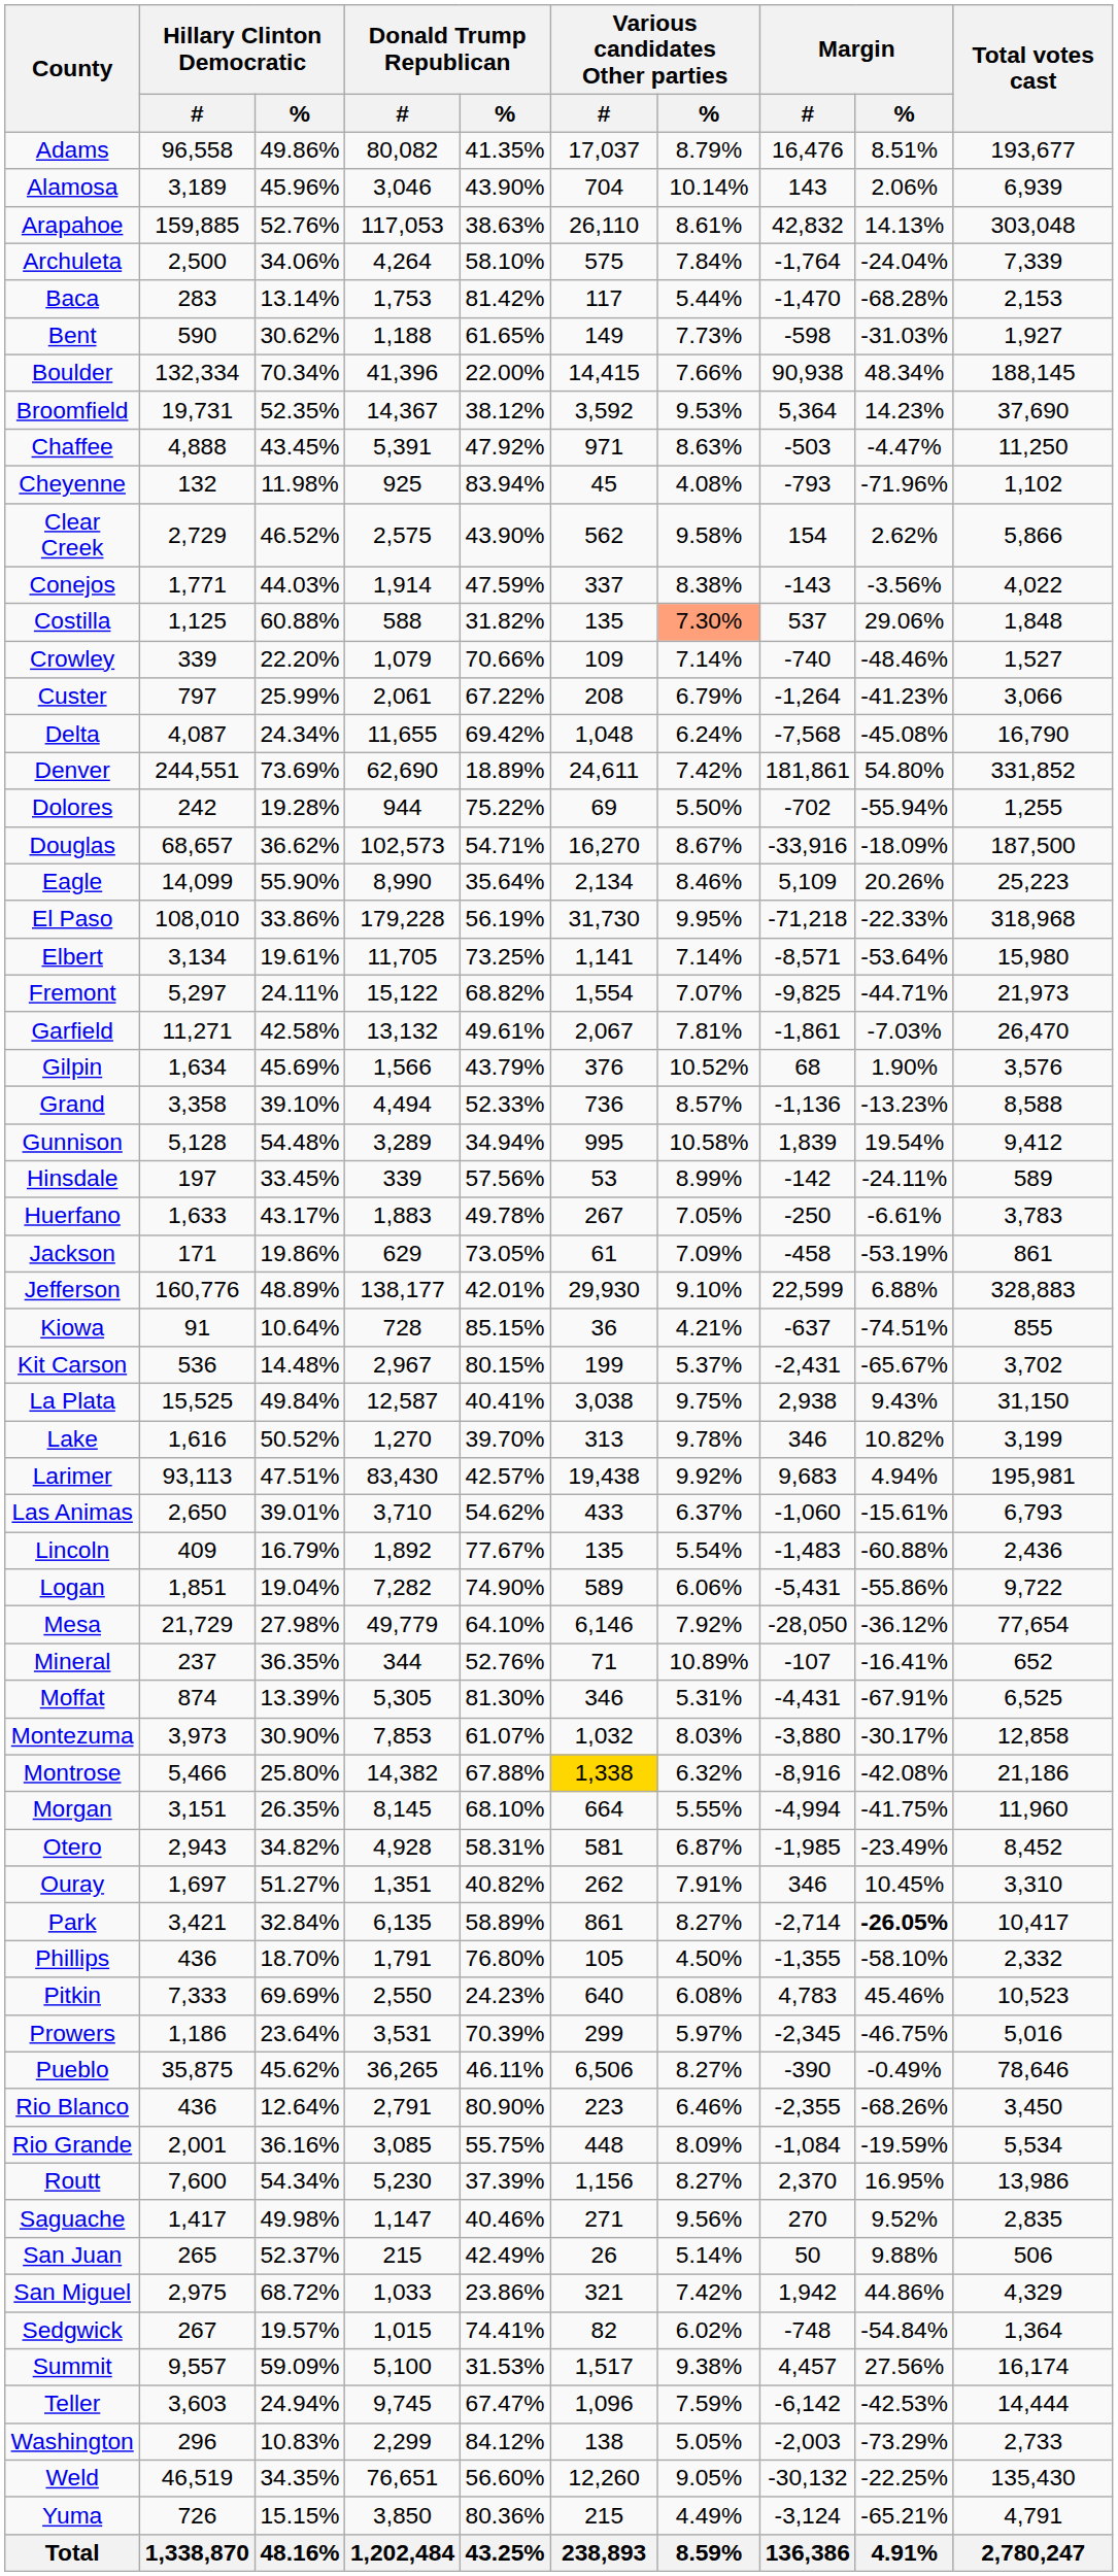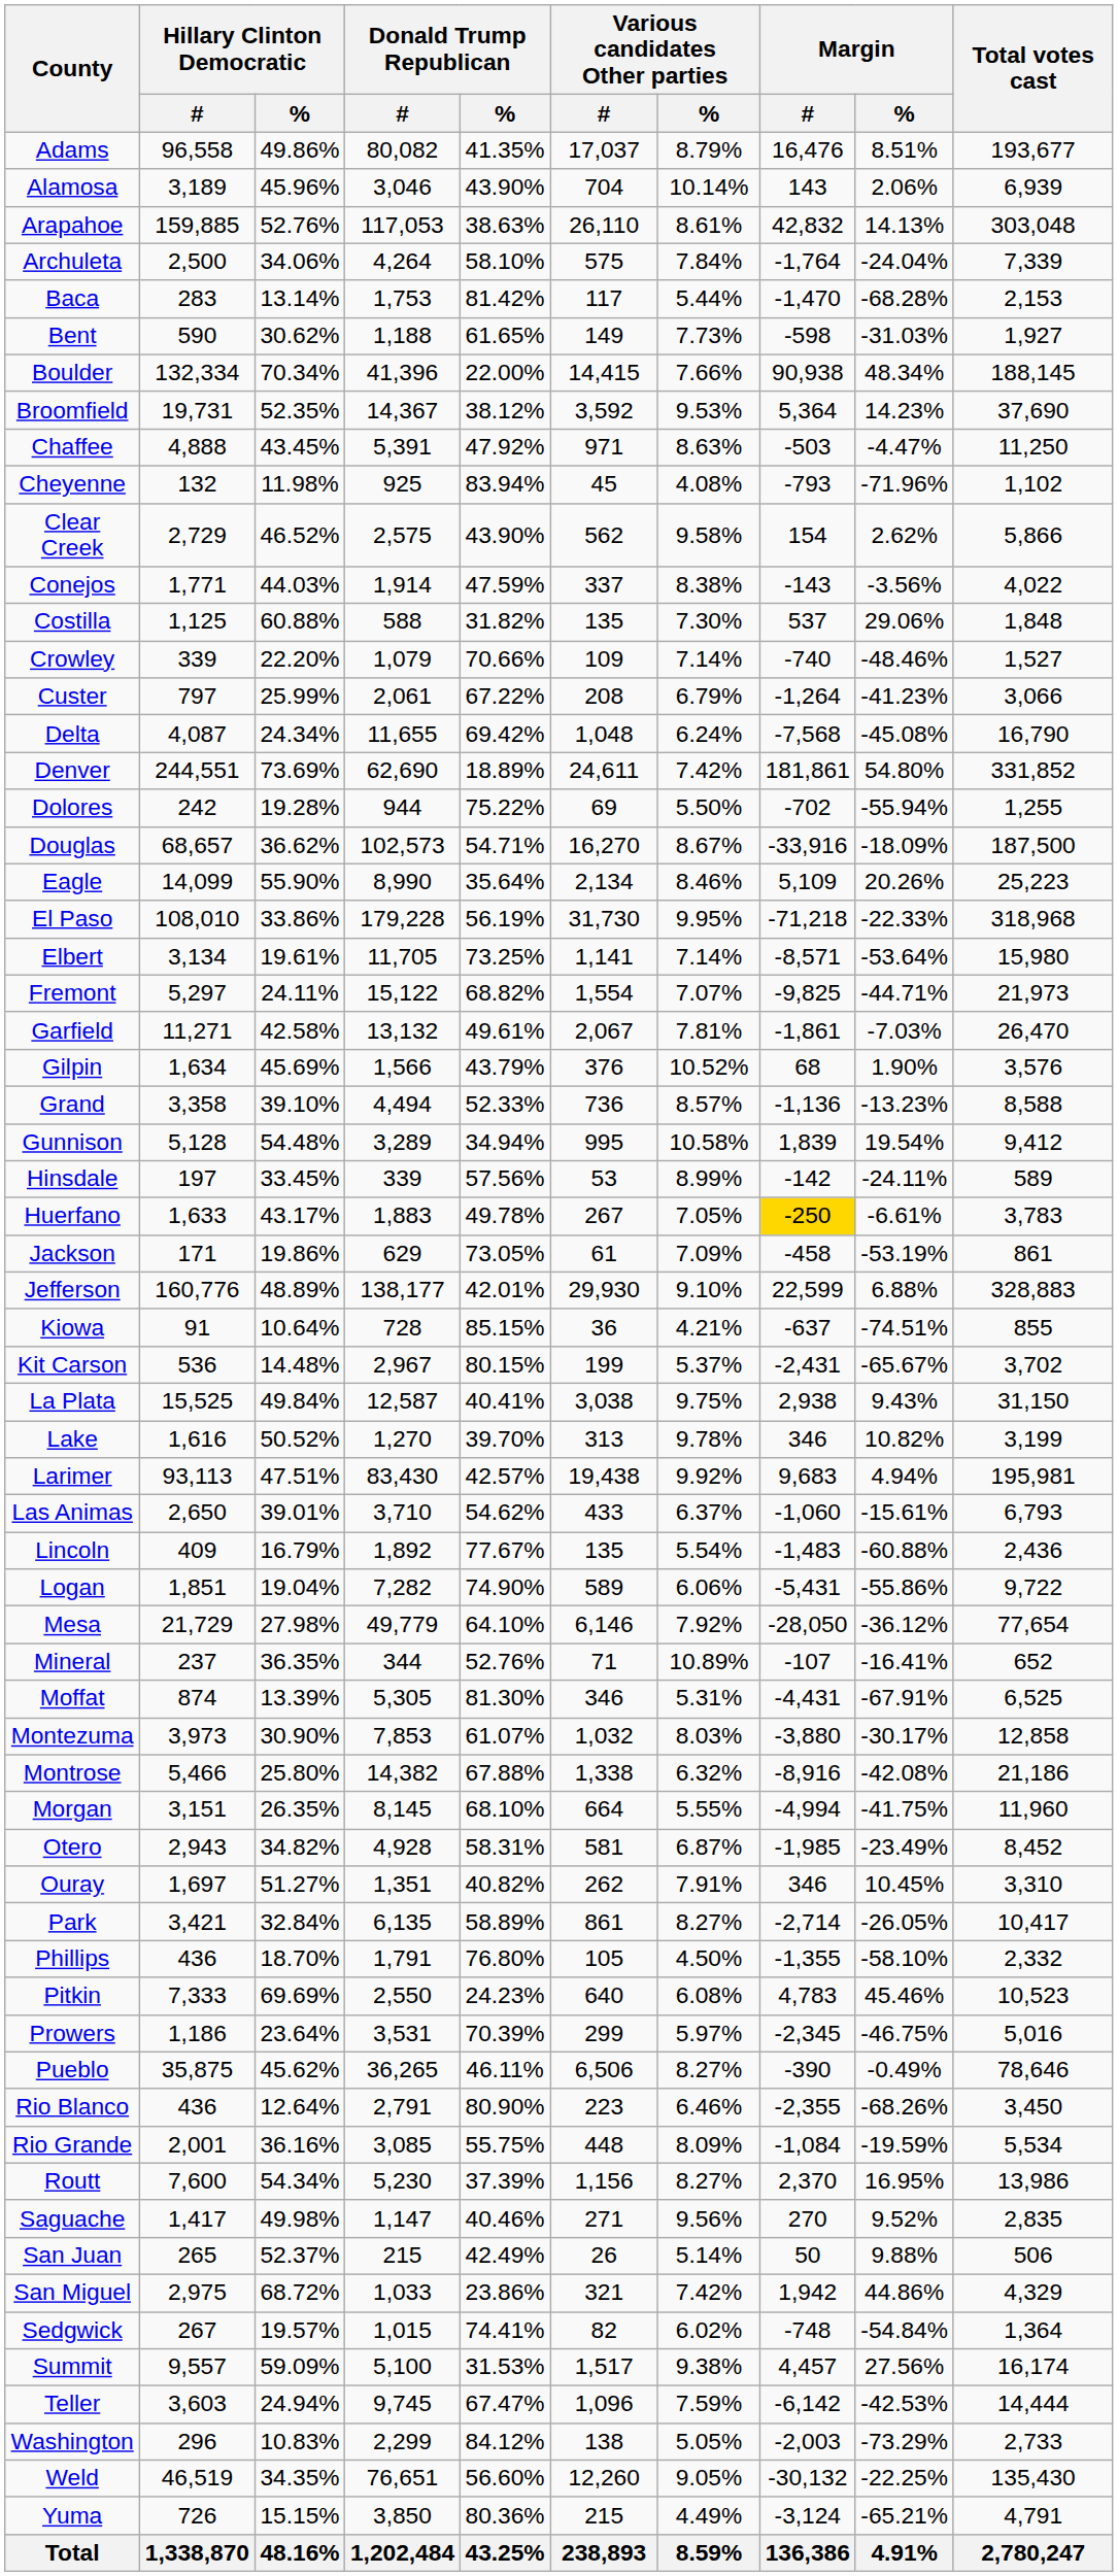Costilla | Various candidates Other parties / %: lightsalmon background -> no background
Huerfano | Margin / #: no background -> gold background
Montrose | Various candidates Other parties / #: gold background -> no background
Park | Margin / %: bold -> normal
